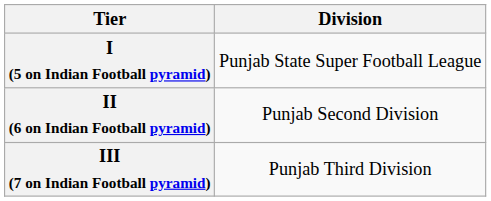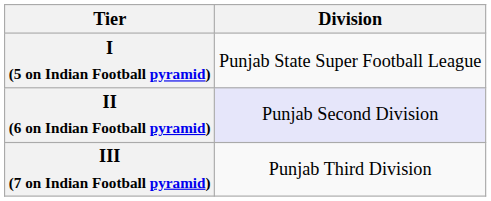II (6 on Indian Football pyramid) | Division: no background -> lavender background
